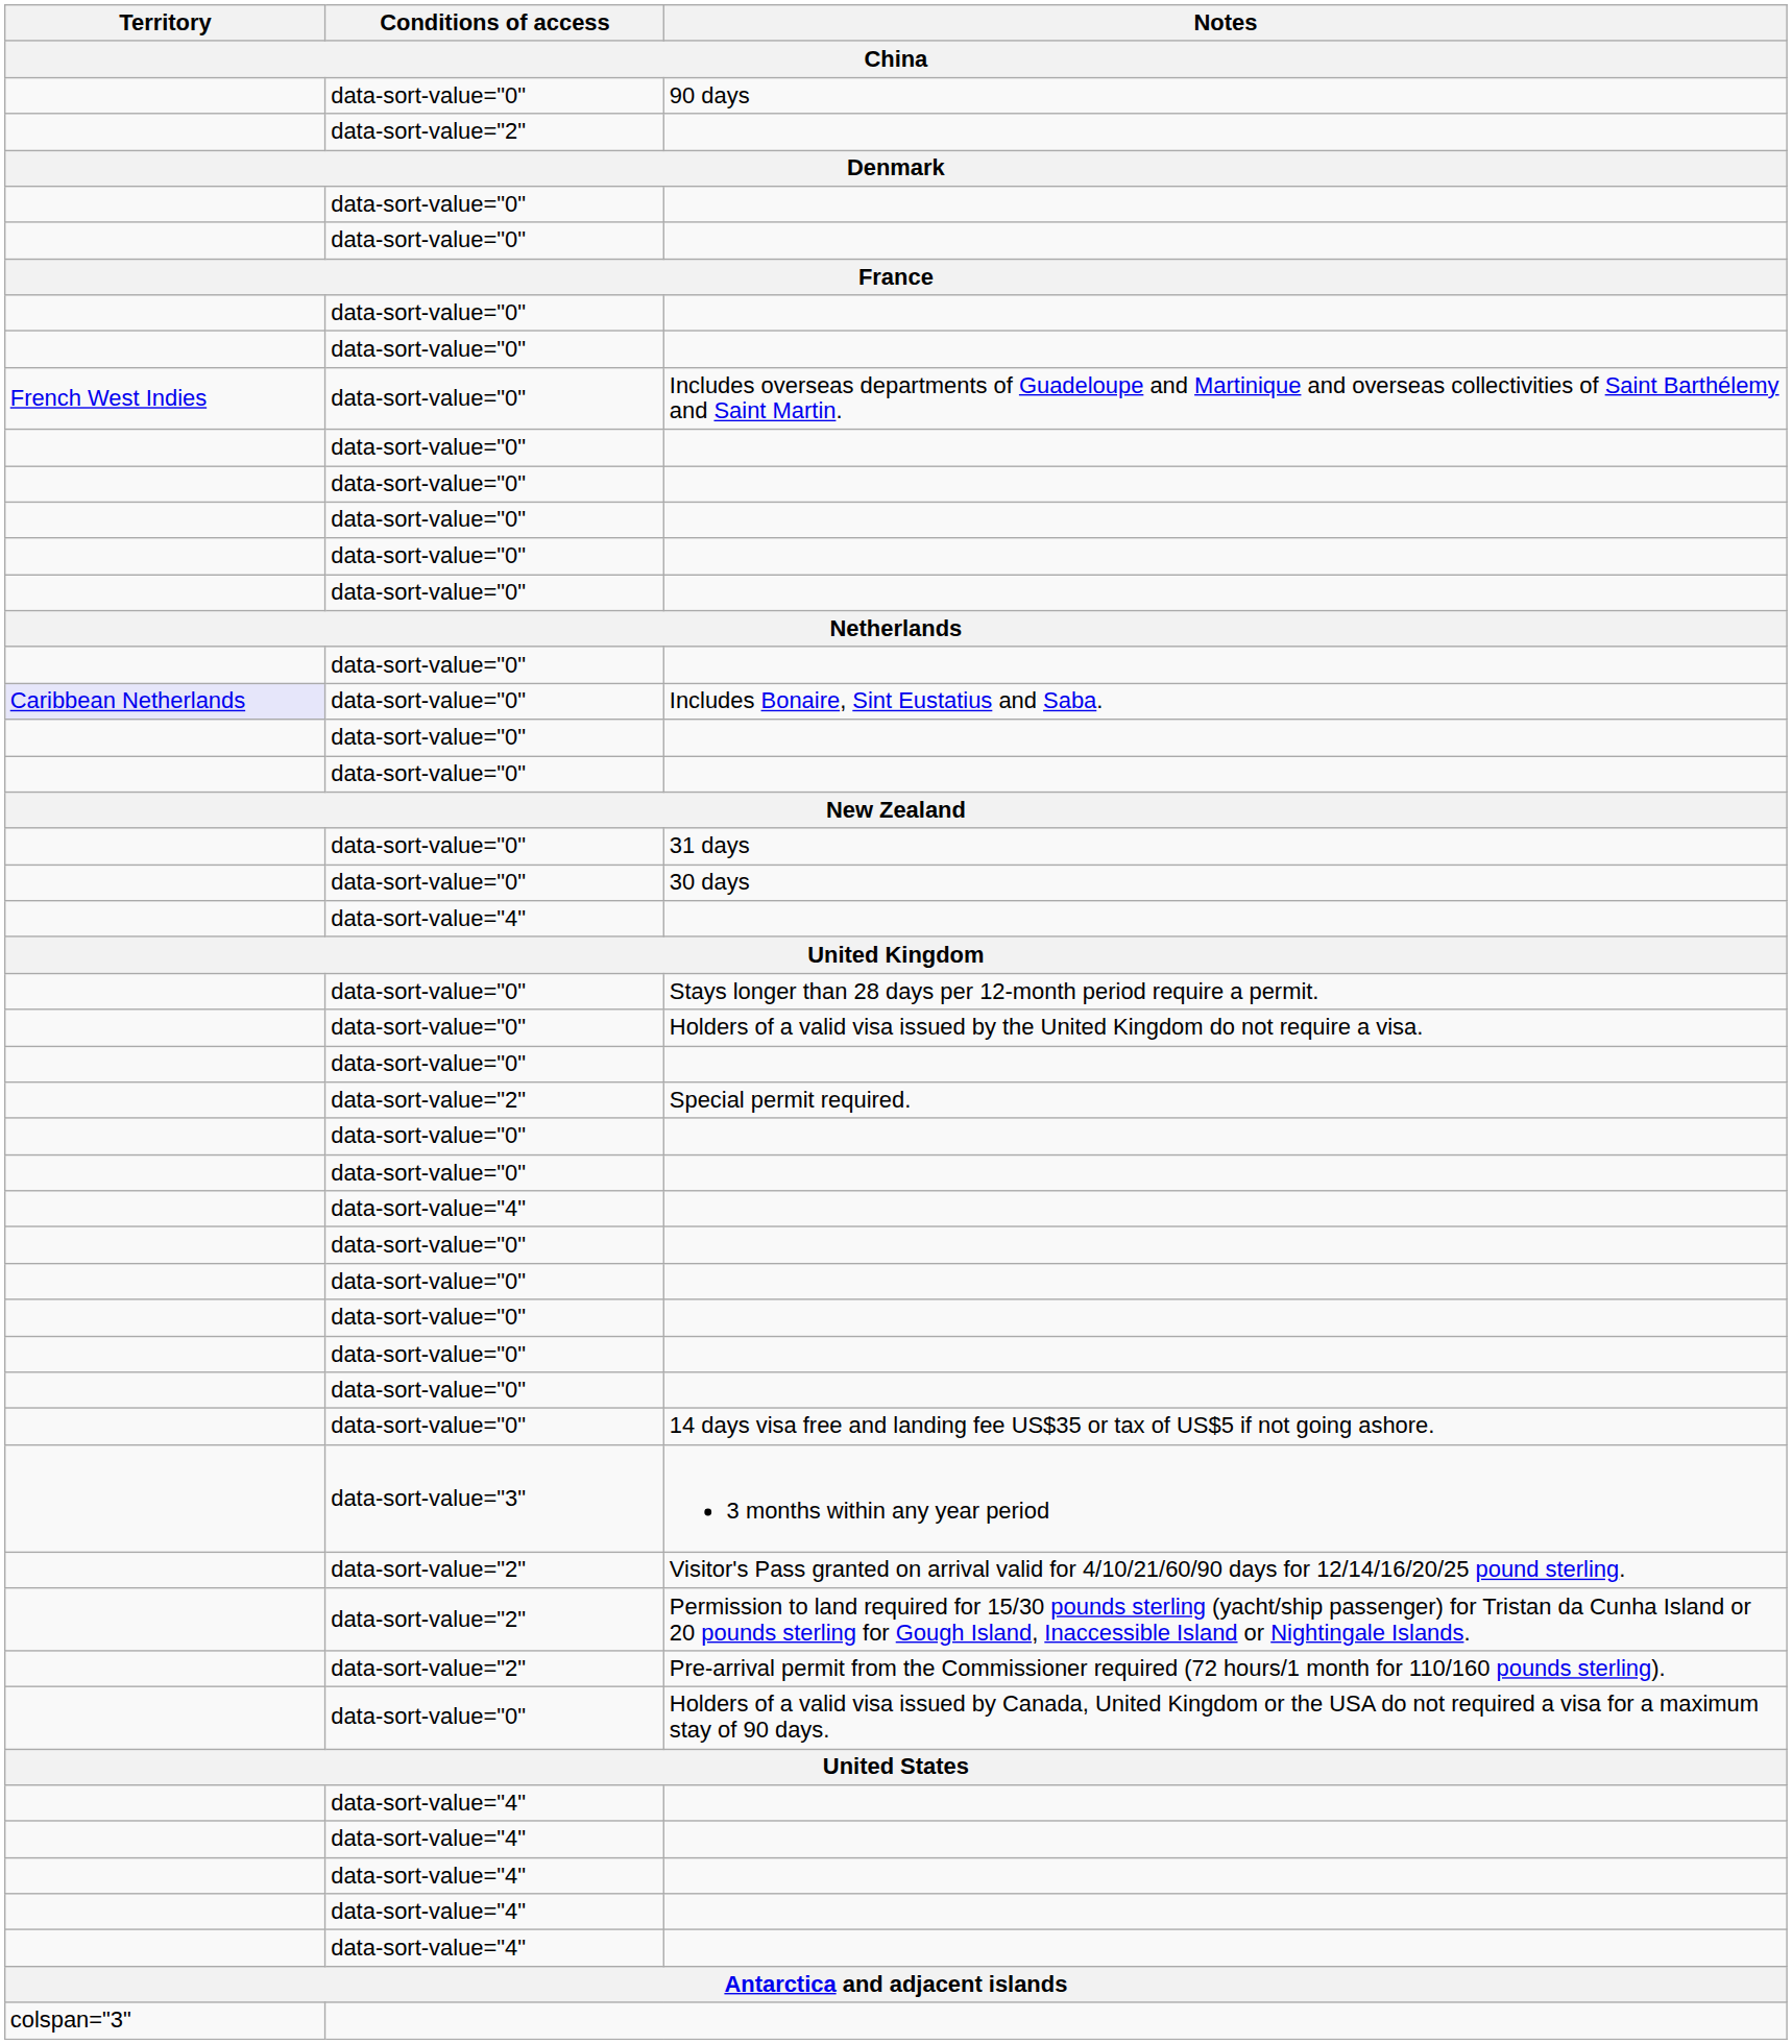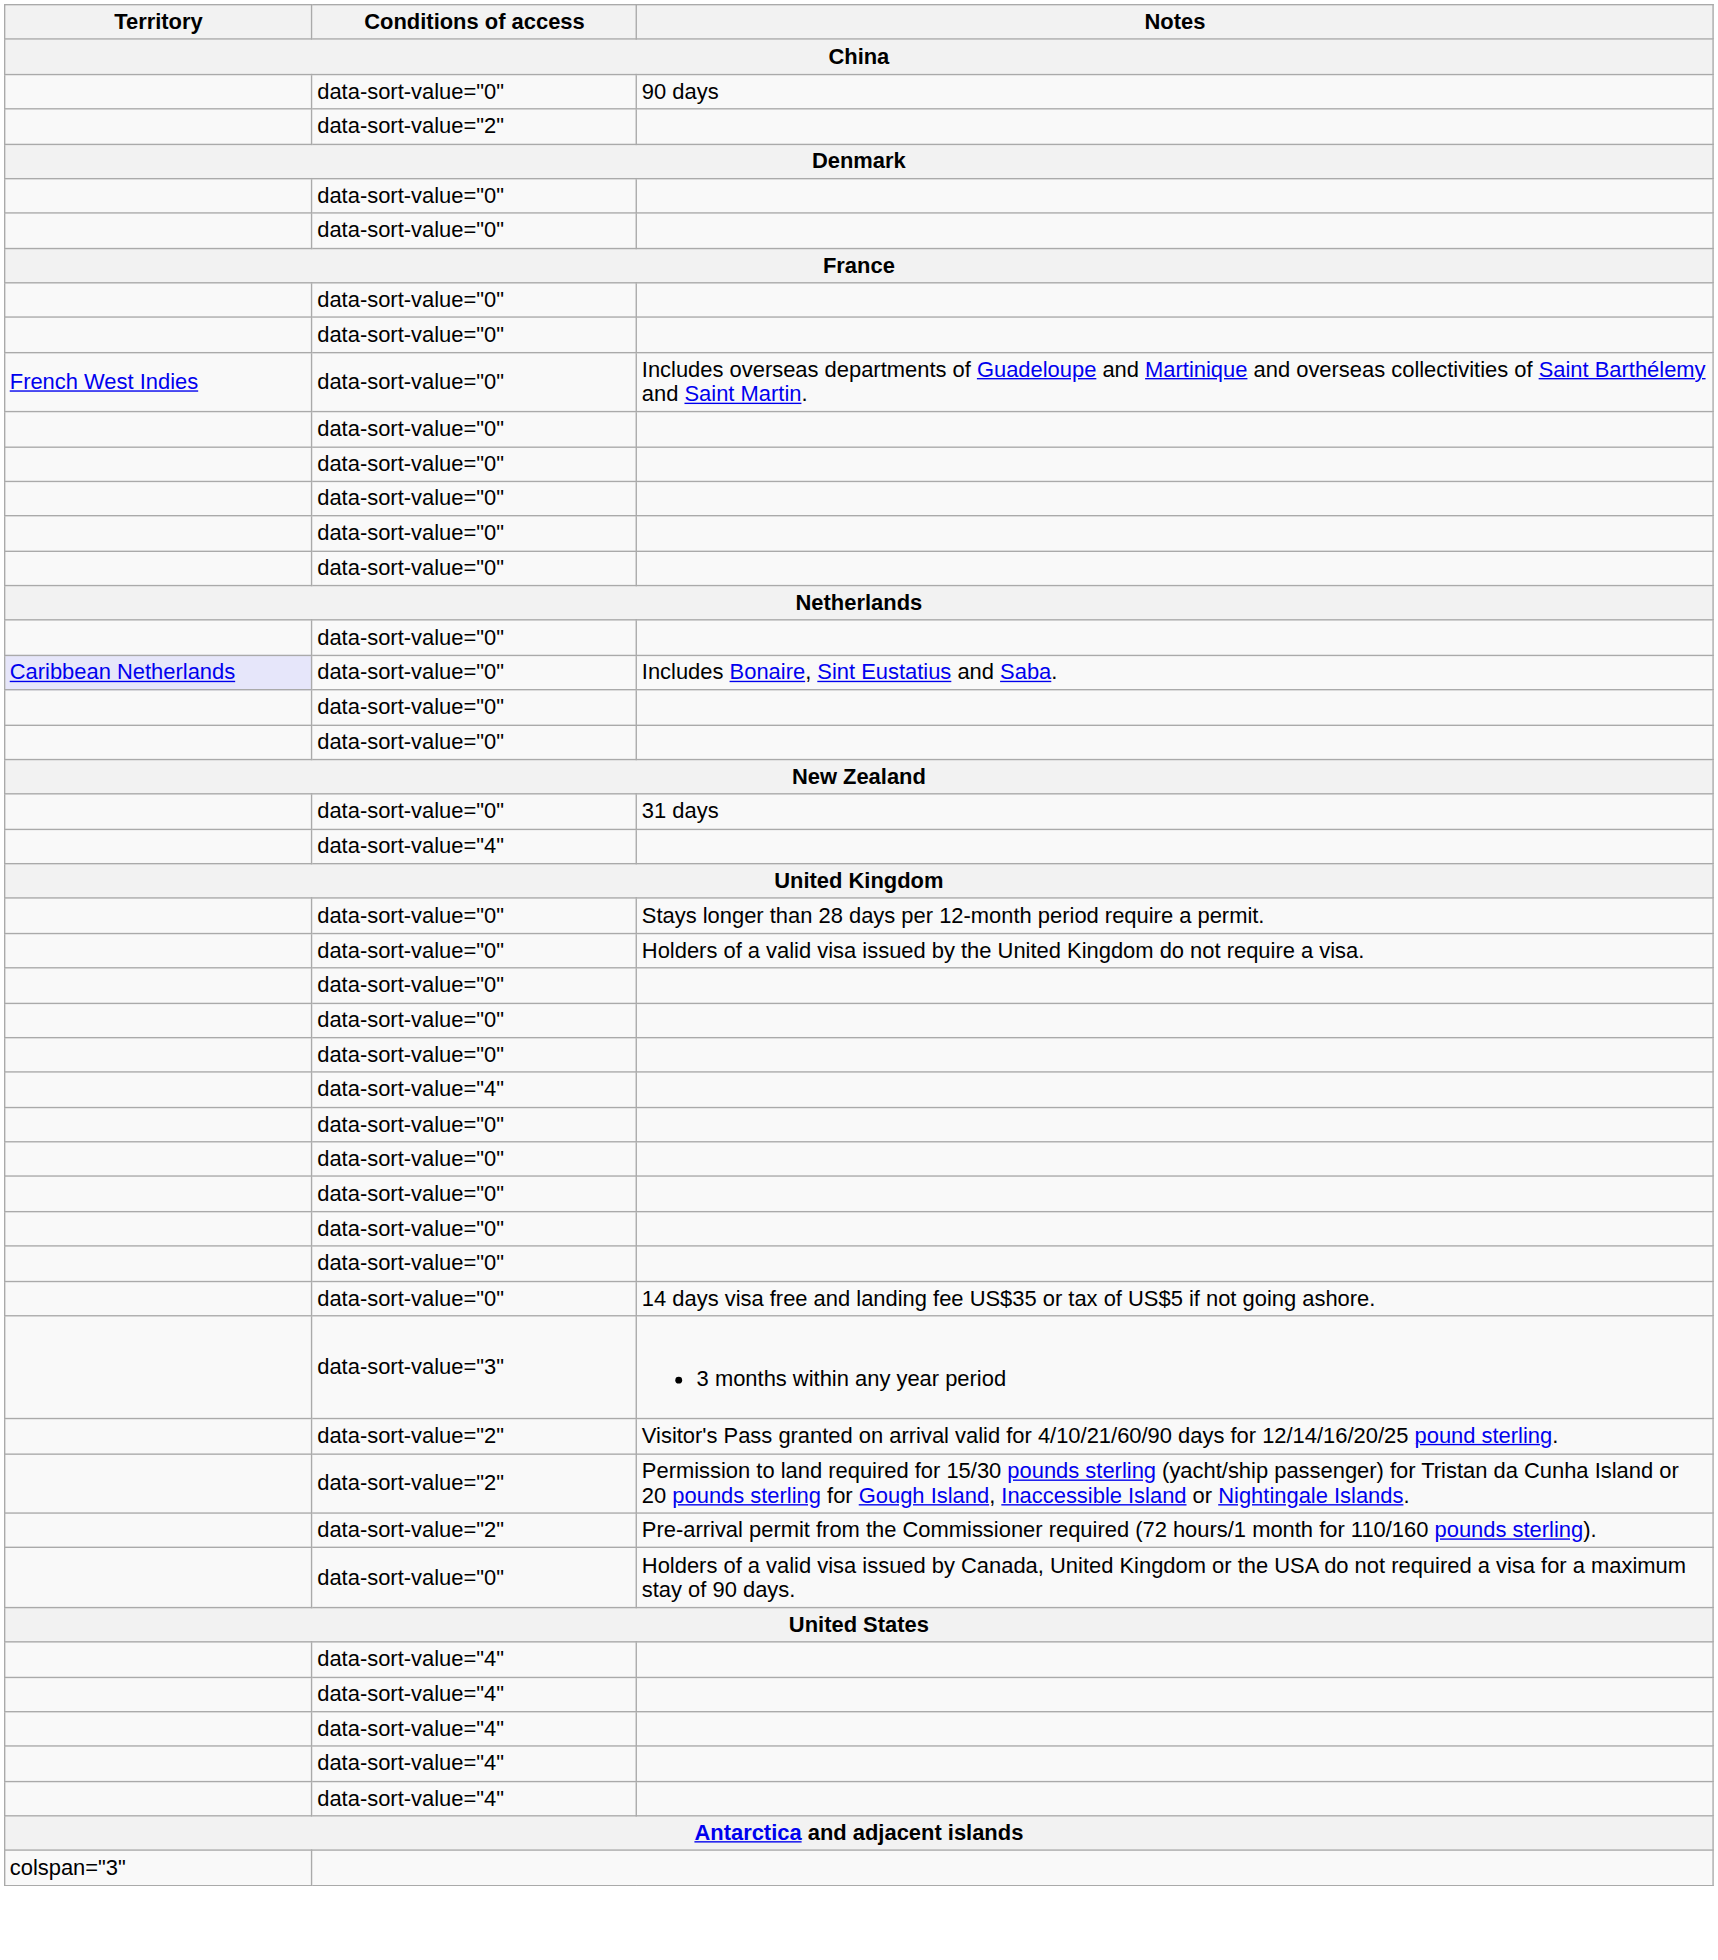- row: data-sort-value="0" | 30 days
- row: data-sort-value="2" | Special permit required.
